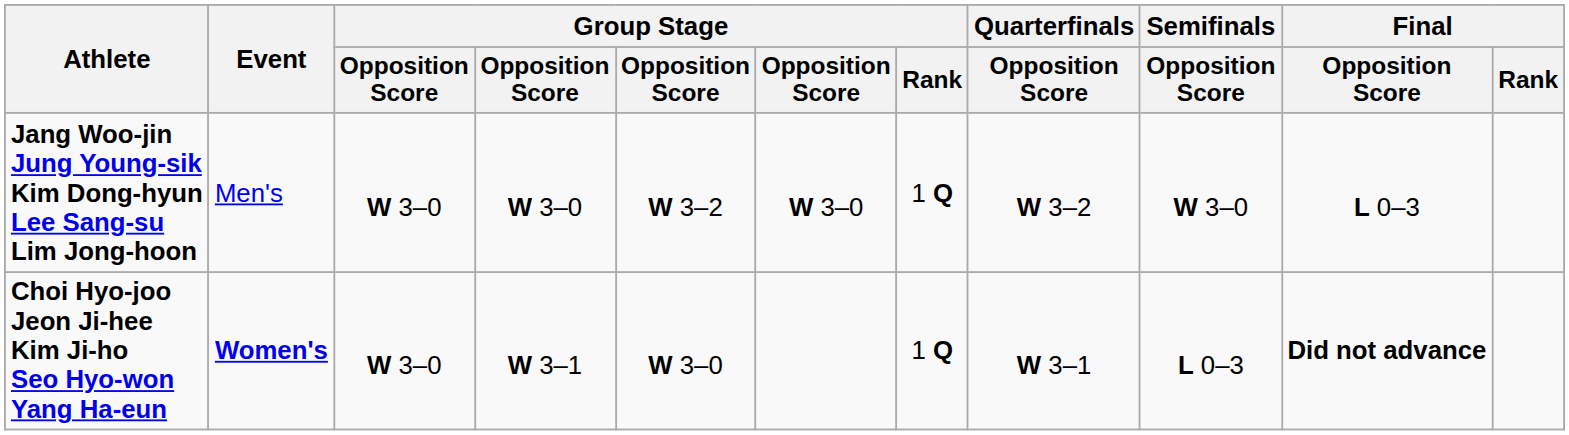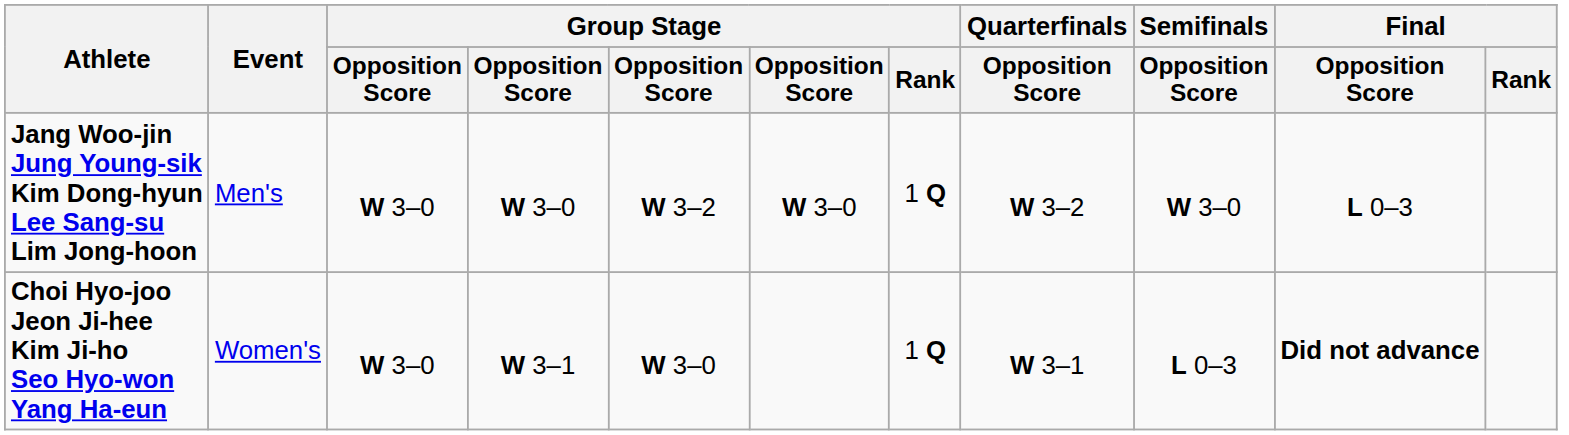Choi Hyo-joo Jeon Ji-hee Kim Ji-ho Seo Hyo-won Yang Ha-eun | Event: bold -> normal
